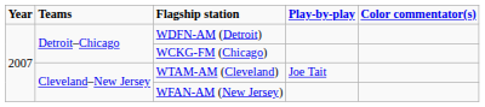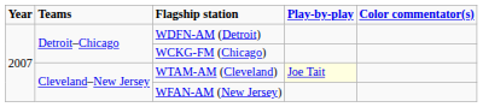WTAM-AM (Cleveland) | Play-by-play: no background -> lightyellow background
